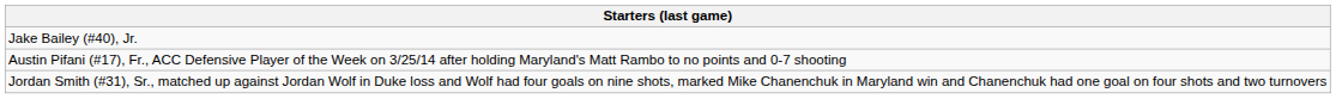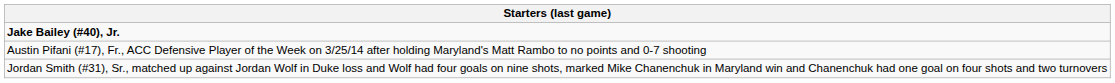row 2 | column 1: normal -> bold
